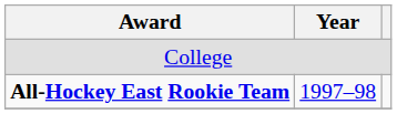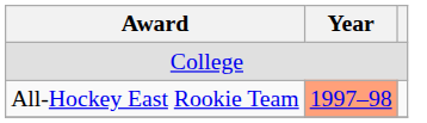All-Hockey East Rookie Team | Award: bold -> normal
All-Hockey East Rookie Team | Year: no background -> lightsalmon background
